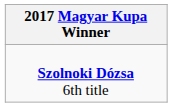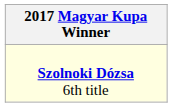row 2 | column 1: no background -> lightyellow background
